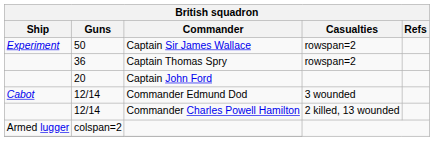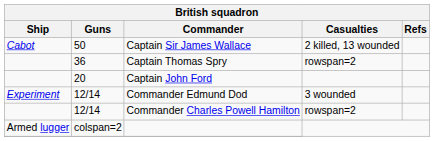Captain Sir James Wallace | Ship: Experiment -> Cabot
Captain Sir James Wallace | Casualties: rowspan=2 -> 2 killed, 13 wounded
Commander Edmund Dod | Ship: Cabot -> Experiment
Commander Charles Powell Hamilton | Casualties: 2 killed, 13 wounded -> rowspan=2
